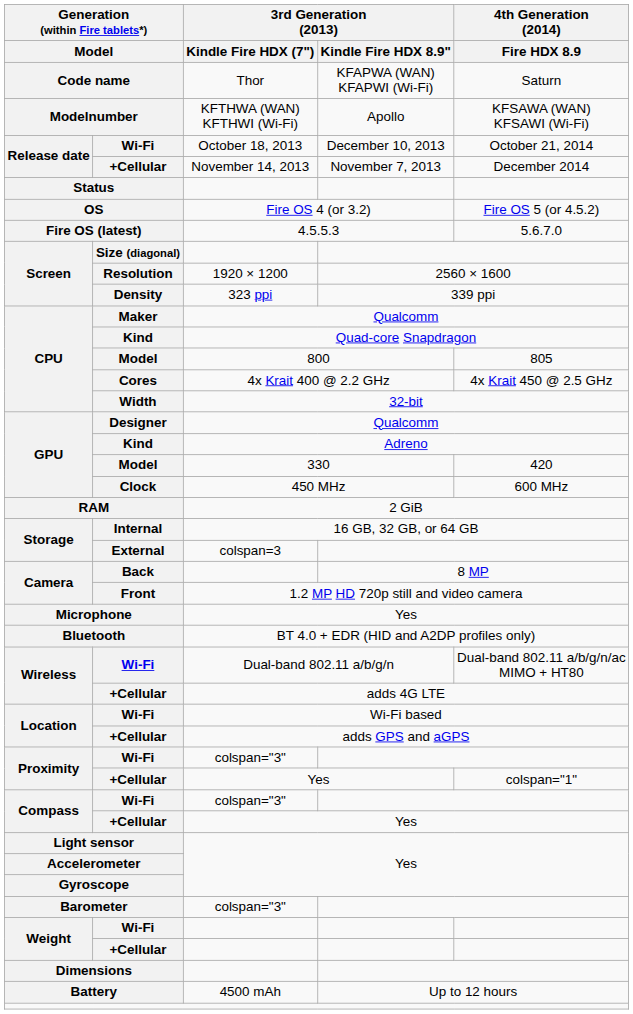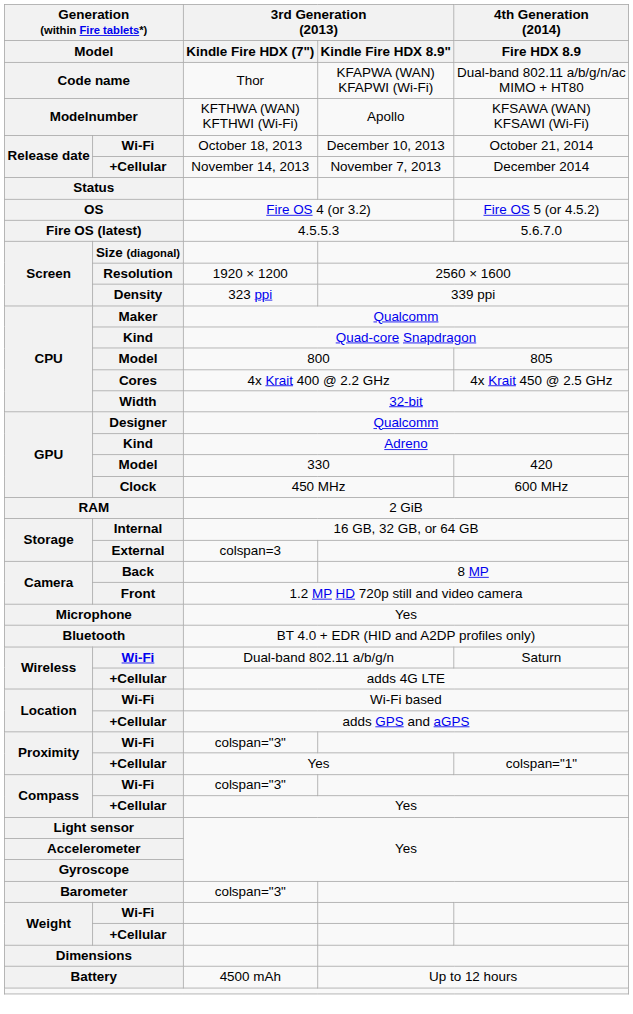Code name | 4th Generation (2014) / Fire HDX 8.9: Saturn -> Dual-band 802.11 a/b/g/n/ac MIMO + HT80
Wireless / Wi-Fi | 4th Generation (2014) / Fire HDX 8.9: Dual-band 802.11 a/b/g/n/ac MIMO + HT80 -> Saturn
